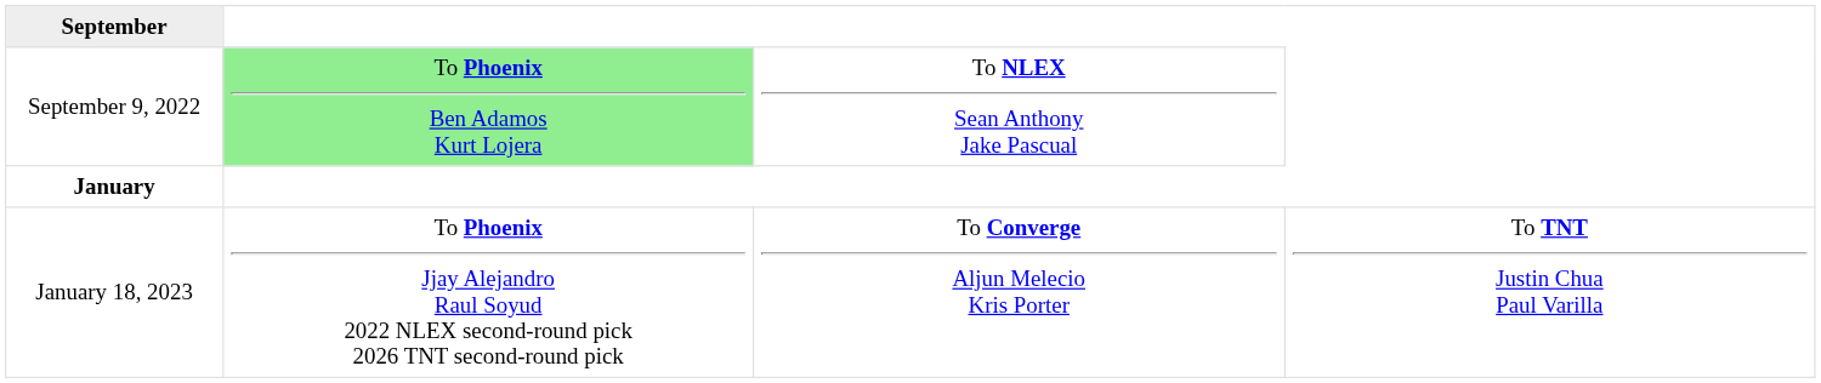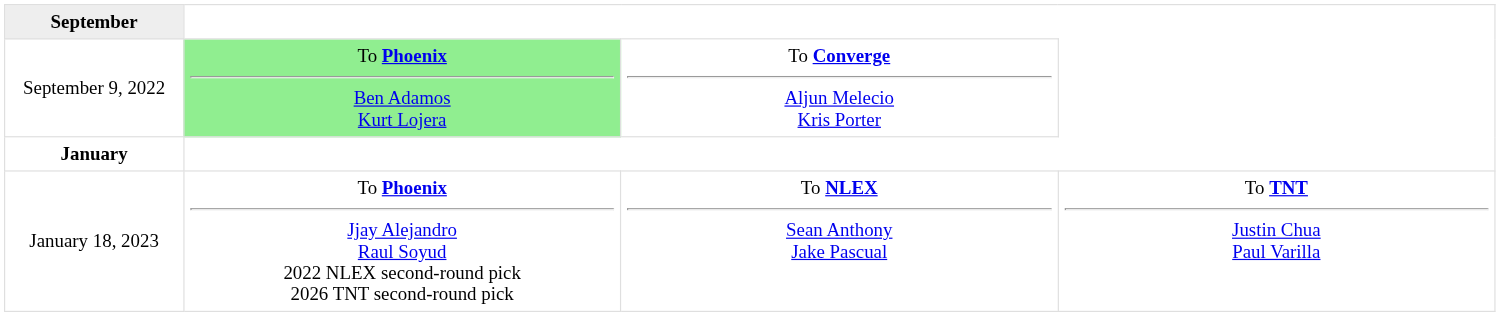September 9, 2022 | column 3: To NLEX Sean Anthony Jake Pascual -> To Converge Aljun Melecio Kris Porter
January 18, 2023 | column 3: To Converge Aljun Melecio Kris Porter -> To NLEX Sean Anthony Jake Pascual
